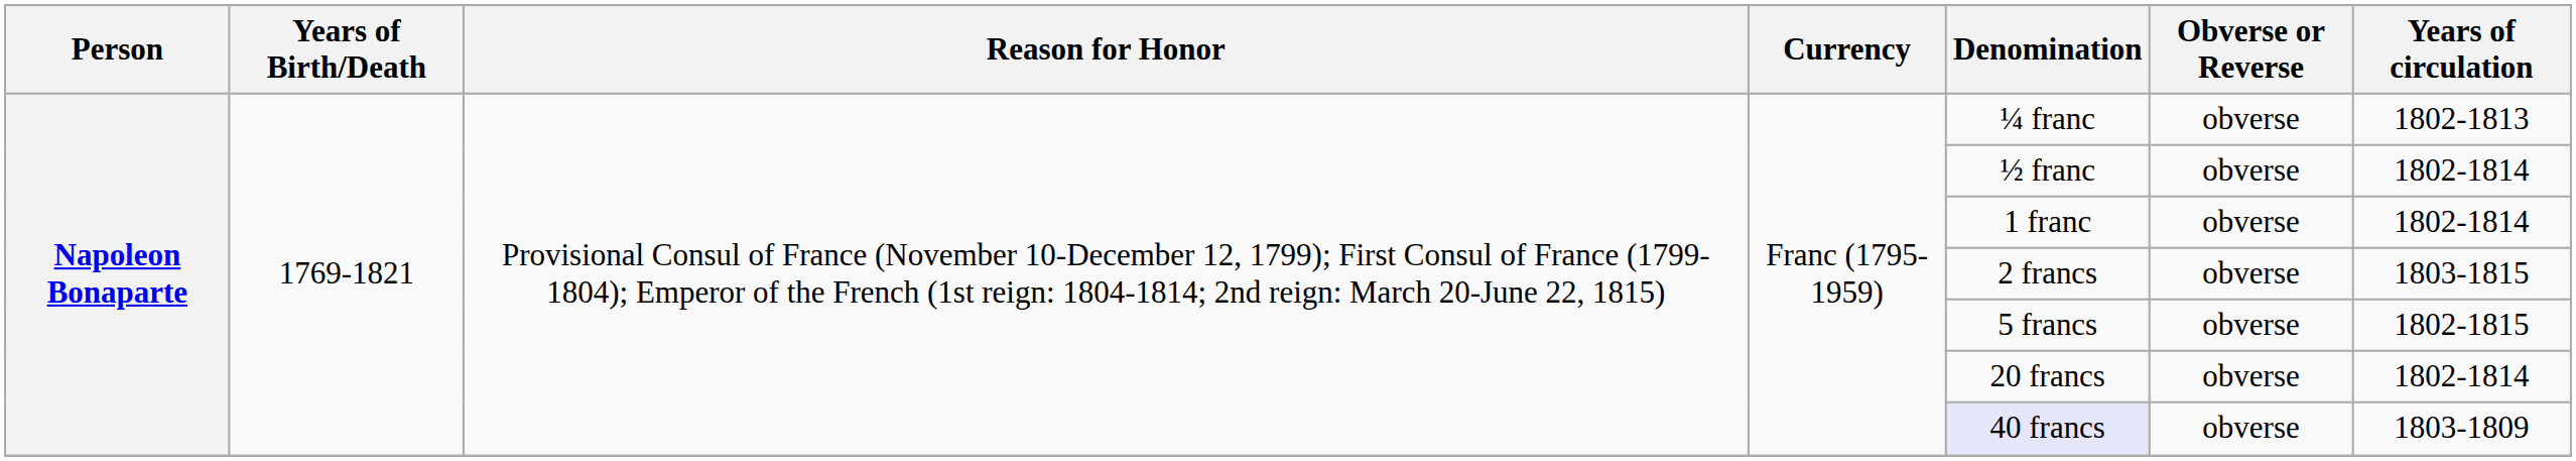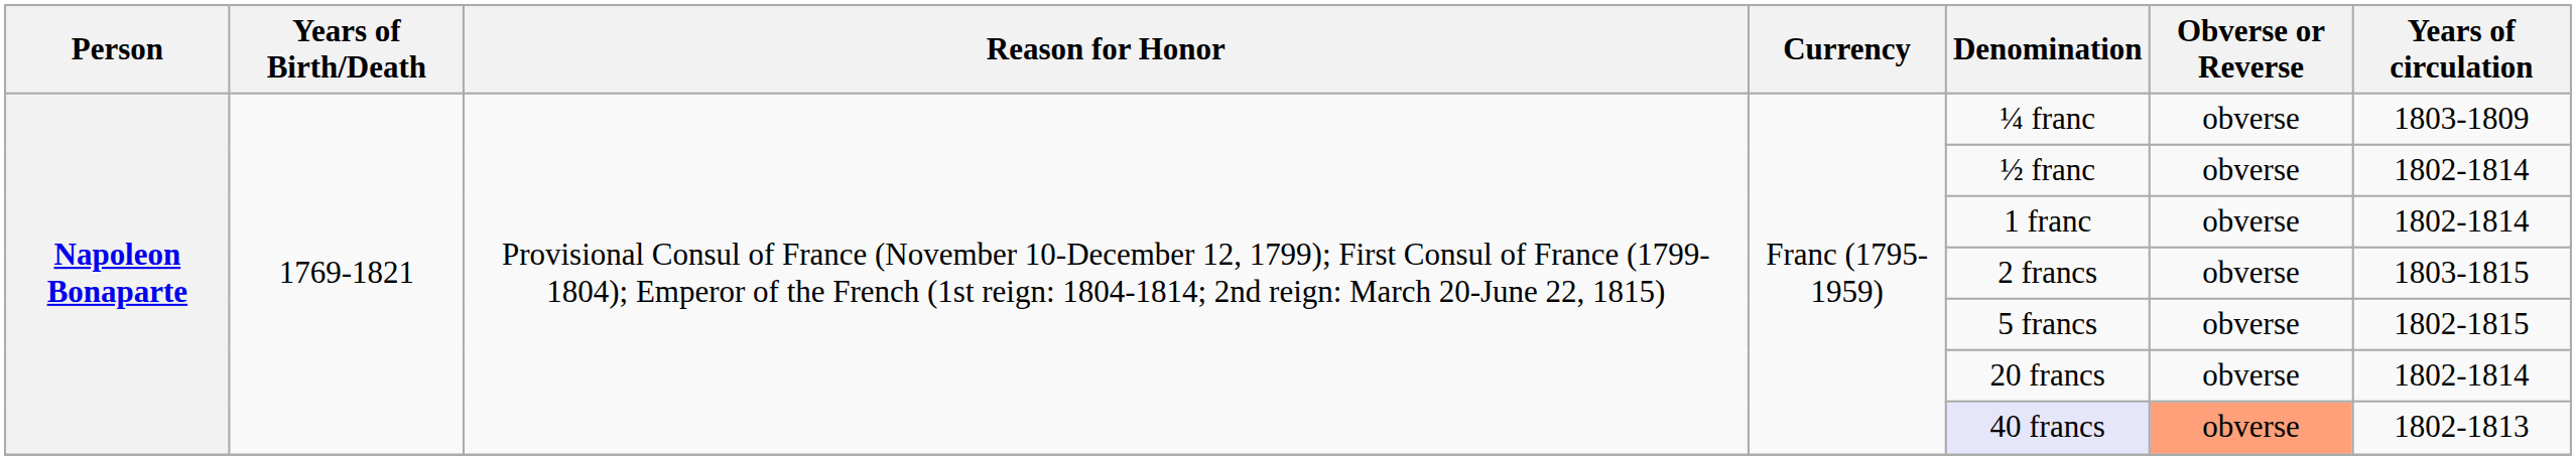row 2 | Years of circulation: 1802-1813 -> 1803-1809
row 8 | Obverse or Reverse: no background -> lightsalmon background
row 8 | Years of circulation: 1803-1809 -> 1802-1813
